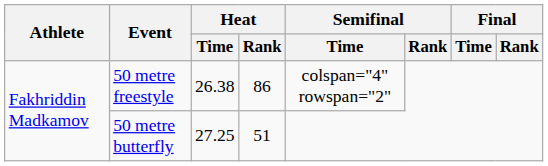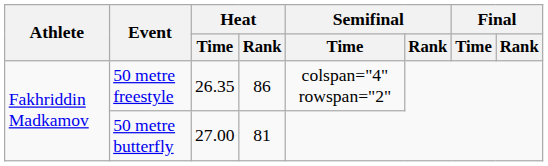50 metre freestyle | Heat / Time: 26.38 -> 26.35
50 metre butterfly | Heat / Time: 27.25 -> 27.00
50 metre butterfly | Heat / Rank: 51 -> 81
